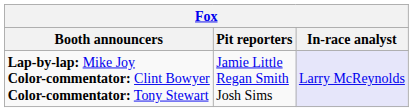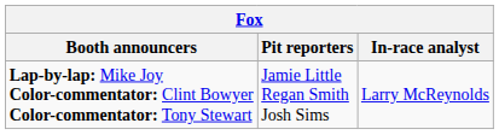row 3 | In-race analyst: lavender background -> no background
